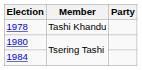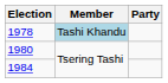1978 | Member: no background -> lightblue background
